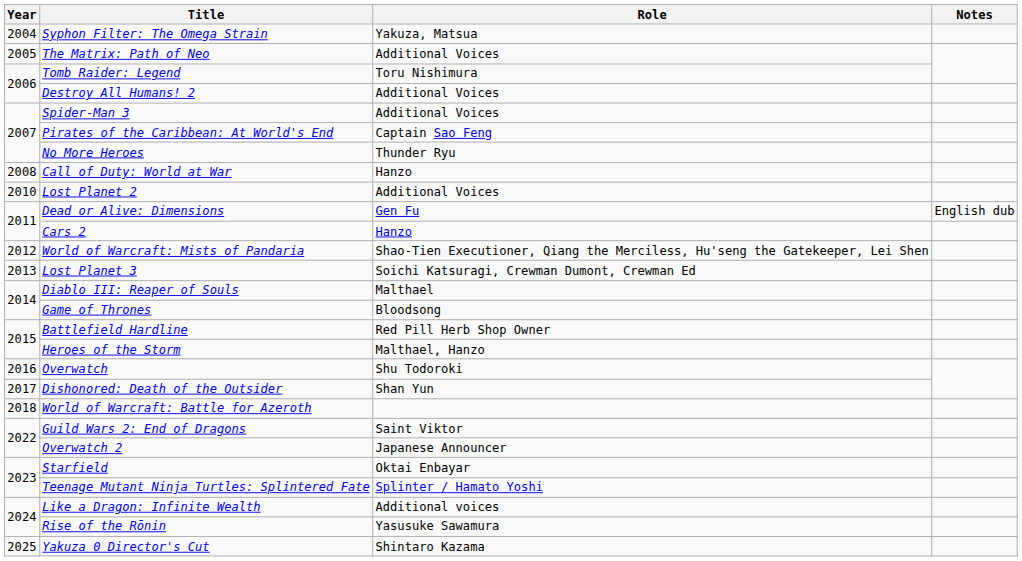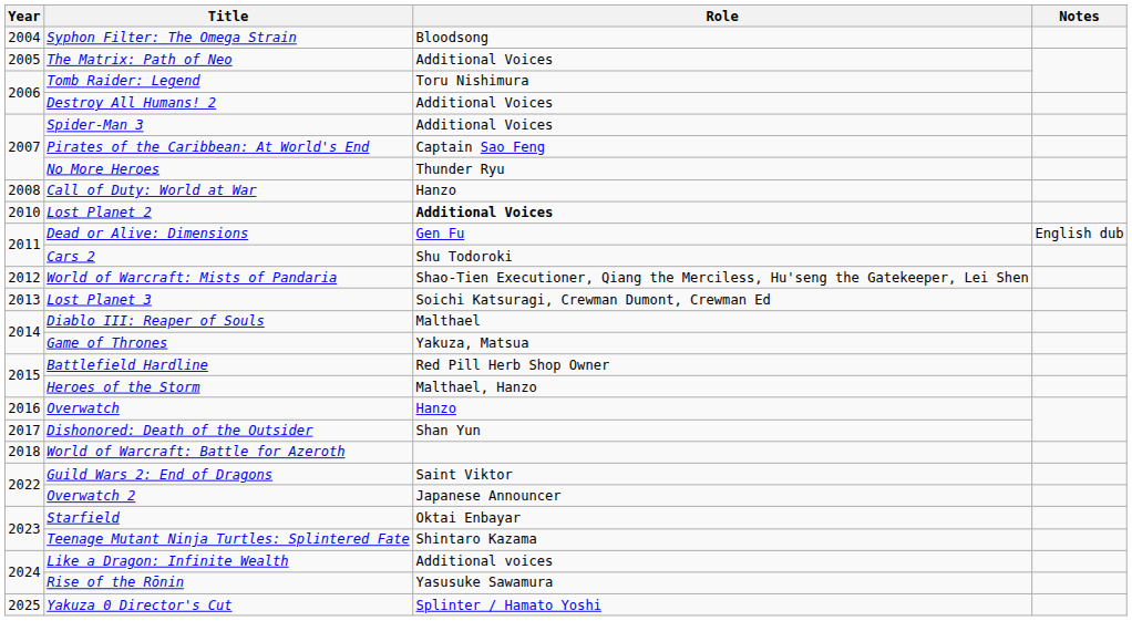Syphon Filter: The Omega Strain | Role: Yakuza, Matsua -> Bloodsong
Lost Planet 2 | Role: normal -> bold
Cars 2 | Role: Hanzo -> Shu Todoroki
Game of Thrones | Role: Bloodsong -> Yakuza, Matsua
Overwatch | Role: Shu Todoroki -> Hanzo
Teenage Mutant Ninja Turtles: Splintered Fate | Role: Splinter / Hamato Yoshi -> Shintaro Kazama
Yakuza 0 Director's Cut | Role: Shintaro Kazama -> Splinter / Hamato Yoshi
